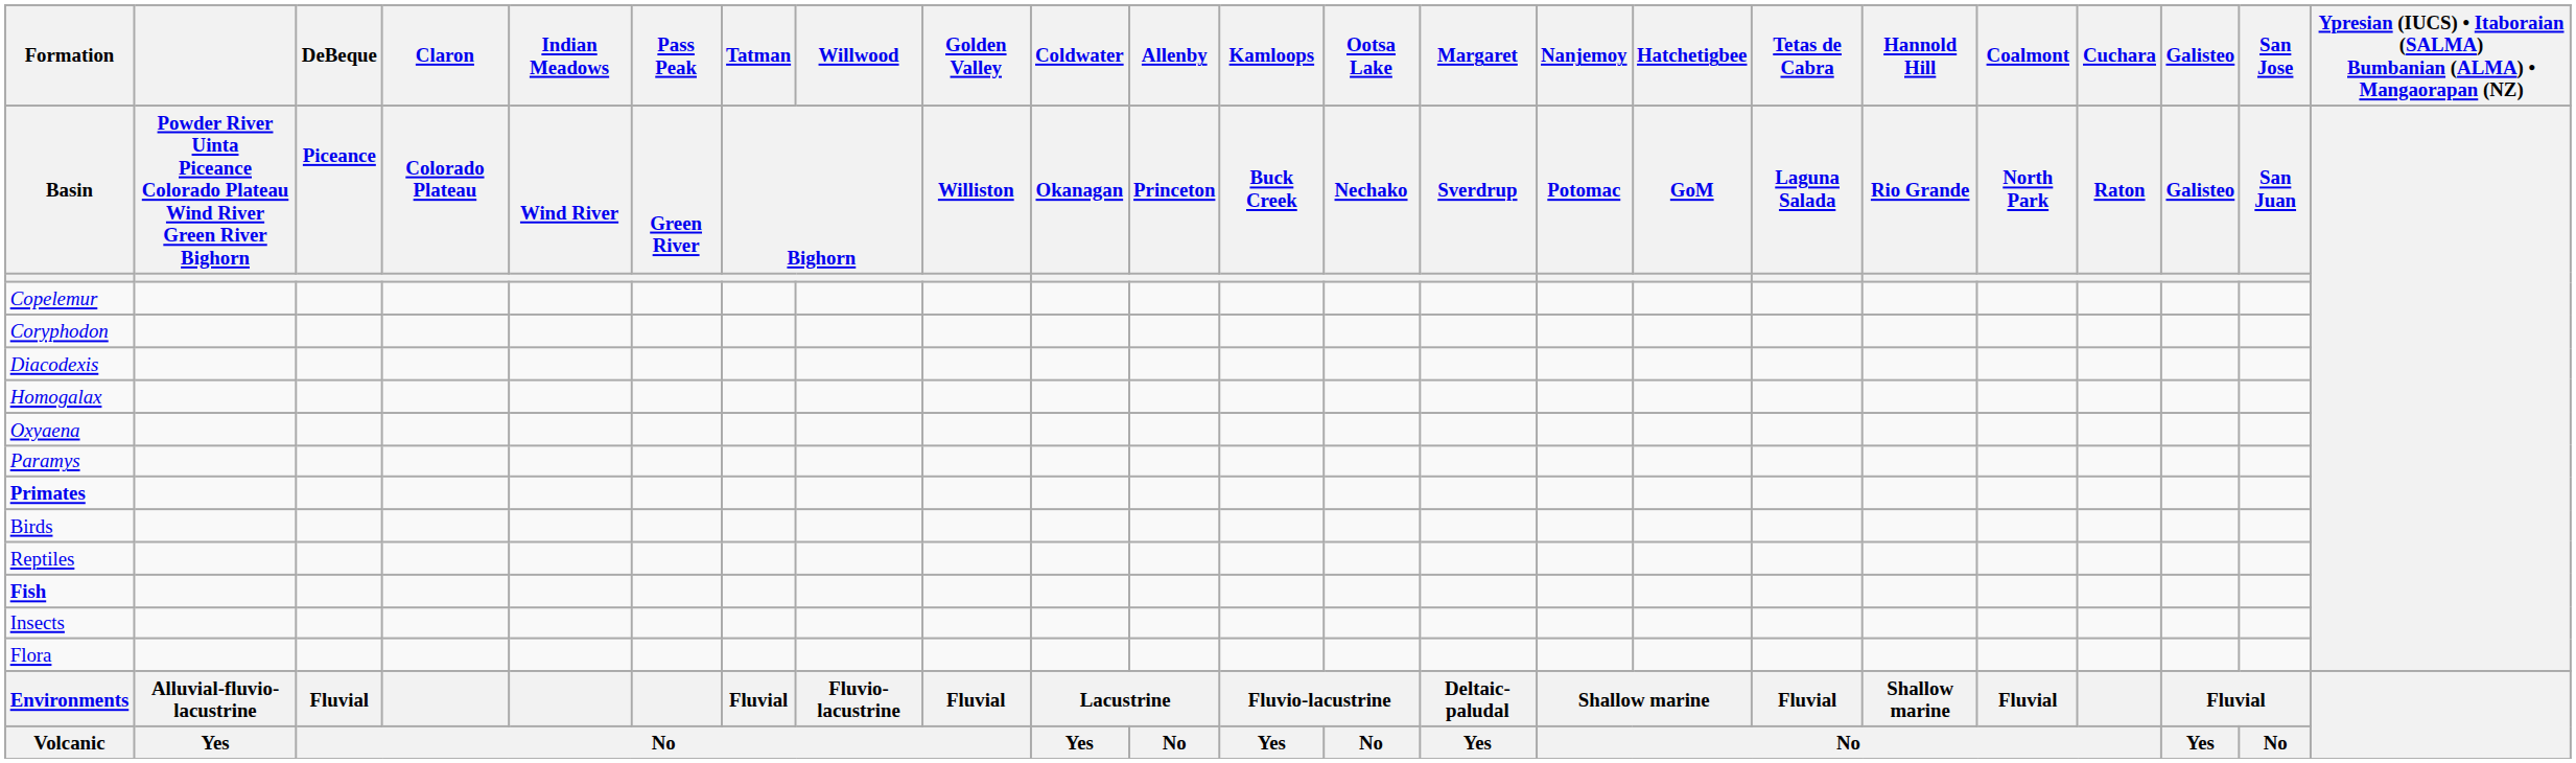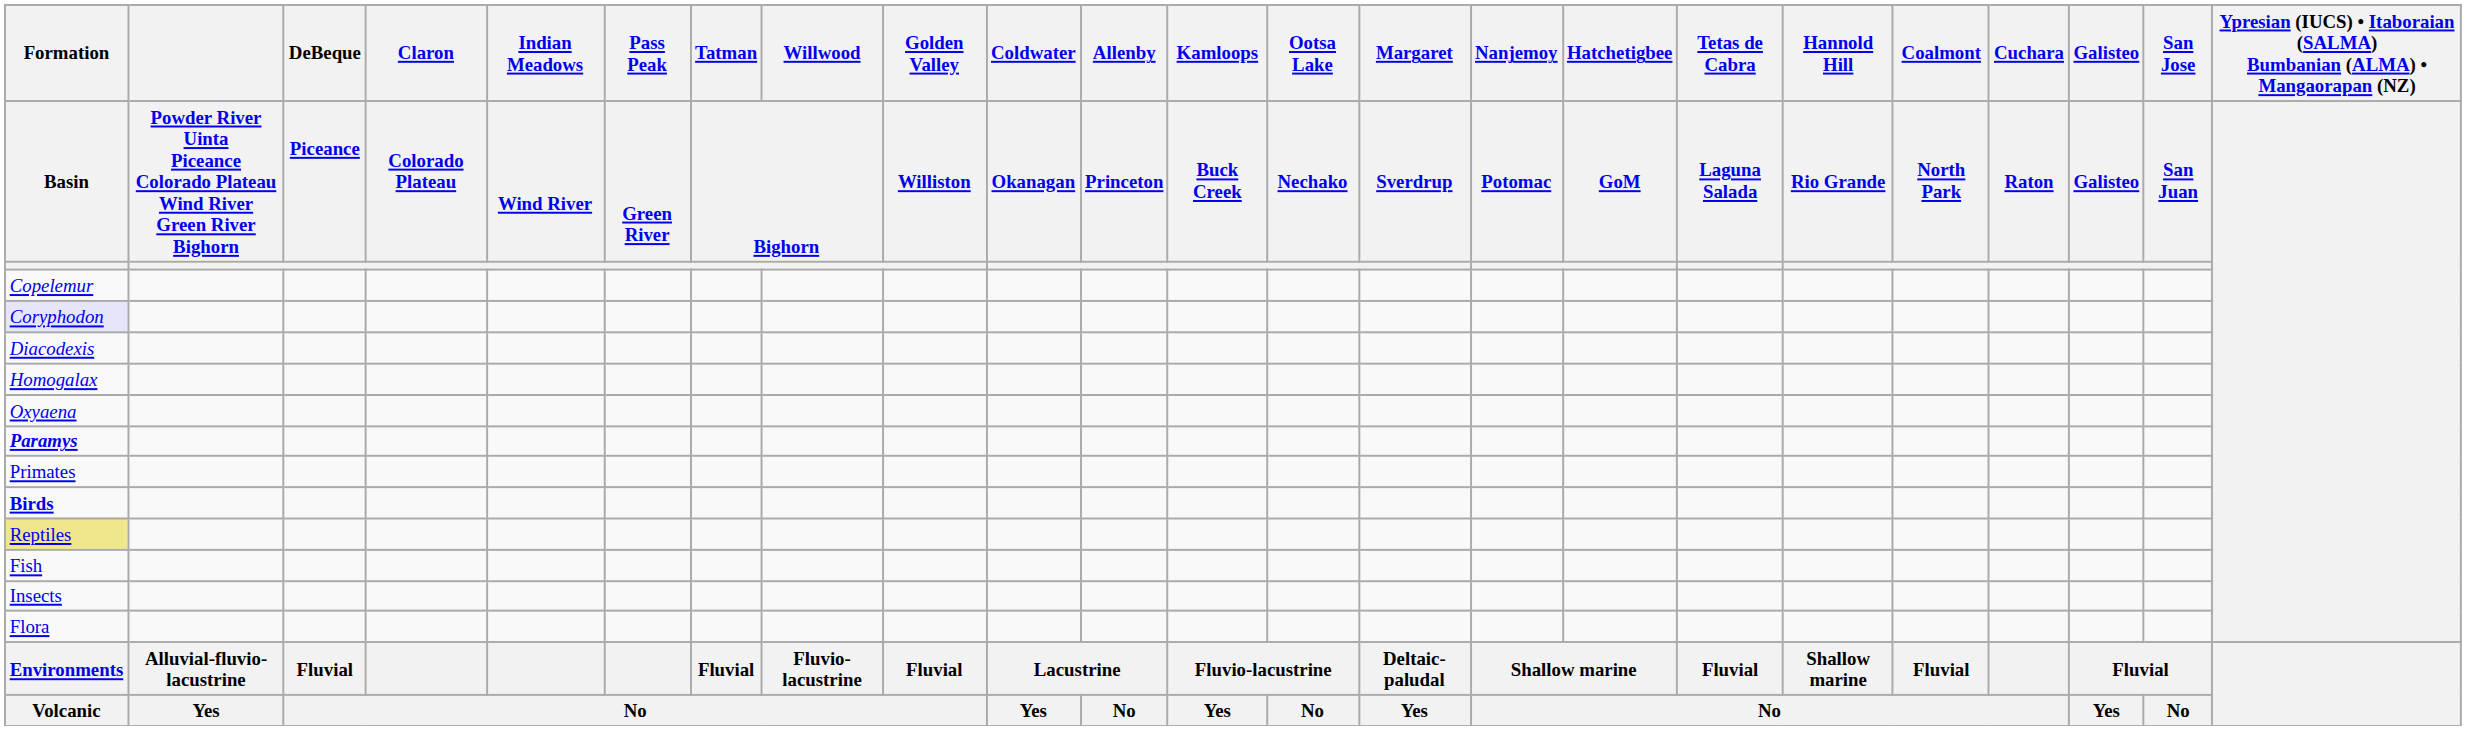Coryphodon | Formation / Basin: no background -> lavender background
Paramys | Formation / Basin: normal -> bold
Primates | Formation / Basin: bold -> normal
Birds | Formation / Basin: normal -> bold
Reptiles | Formation / Basin: no background -> khaki background
Fish | Formation / Basin: bold -> normal
